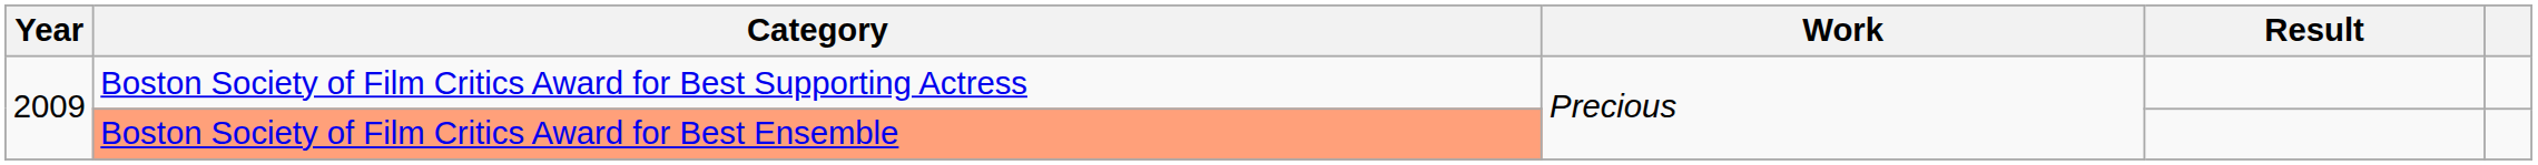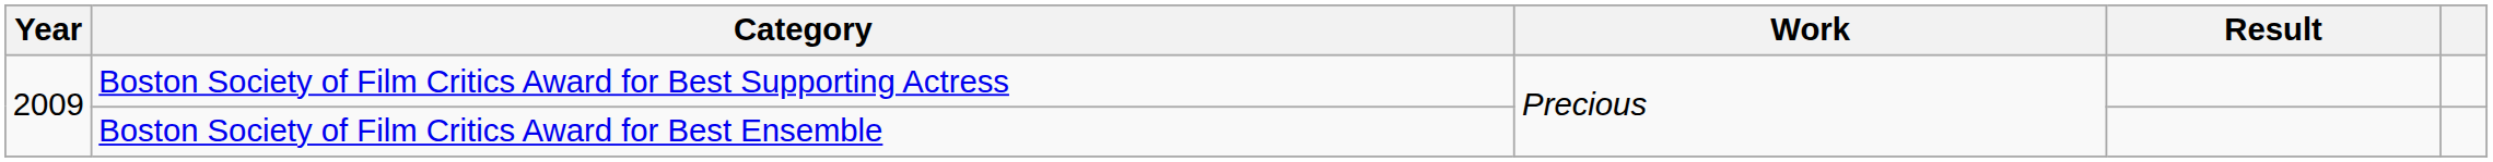Boston Society of Film Critics Award for Best Ensemble | Category: lightsalmon background -> no background
